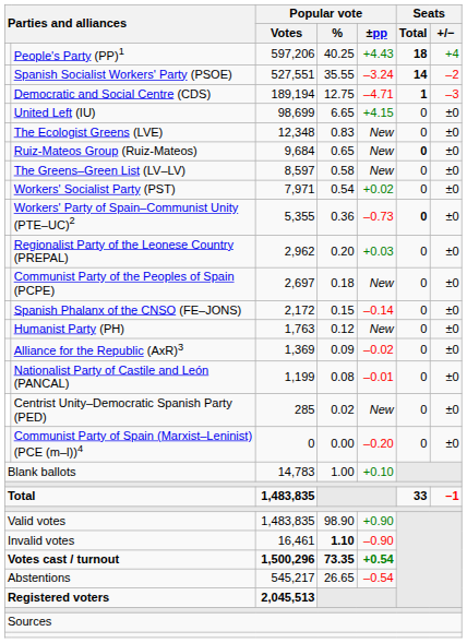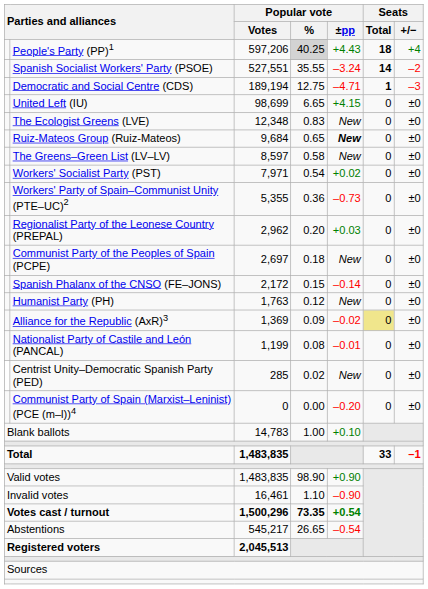People's Party (PP)1 | Popular vote / %: no background -> lightgrey background
Ruiz-Mateos Group (Ruiz-Mateos) | Popular vote / ±pp: normal -> bold
Ruiz-Mateos Group (Ruiz-Mateos) | Seats / Total: bold -> normal
Workers' Party of Spain–Communist Unity (PTE–UC)2 | Seats / Total: bold -> normal
Alliance for the Republic (AxR)3 | Seats / Total: no background -> khaki background
Invalid votes | Popular vote / %: bold -> normal
